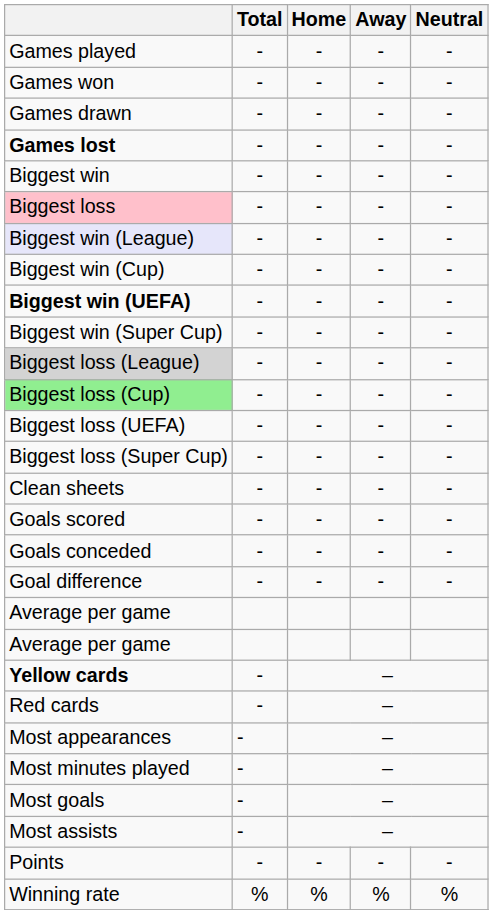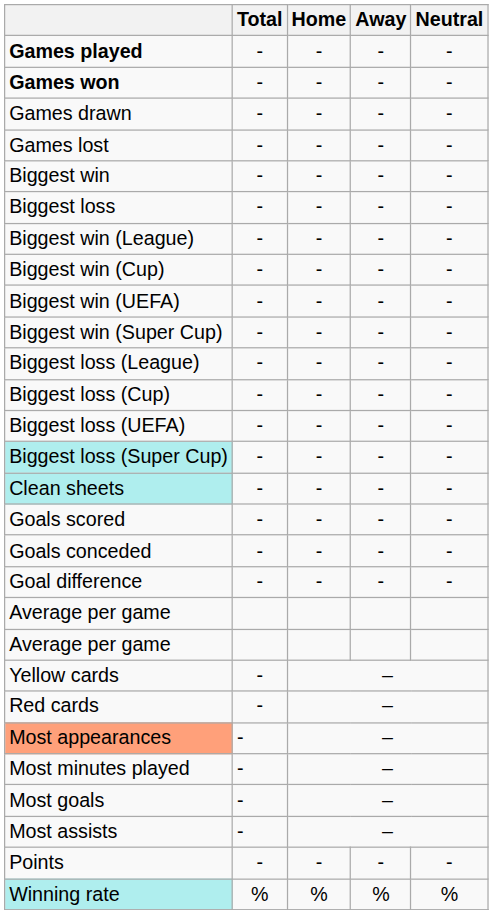Games played | column 1: normal -> bold
Games won | column 1: normal -> bold
Games lost | column 1: bold -> normal
Biggest loss | column 1: pink background -> no background
Biggest win (League) | column 1: lavender background -> no background
Biggest win (UEFA) | column 1: bold -> normal
Biggest loss (League) | column 1: lightgrey background -> no background
Biggest loss (Cup) | column 1: lightgreen background -> no background
Biggest loss (Super Cup) | column 1: no background -> paleturquoise background
Clean sheets | column 1: no background -> paleturquoise background
Yellow cards | column 1: bold -> normal
Most appearances | column 1: no background -> lightsalmon background
Winning rate | column 1: no background -> paleturquoise background
